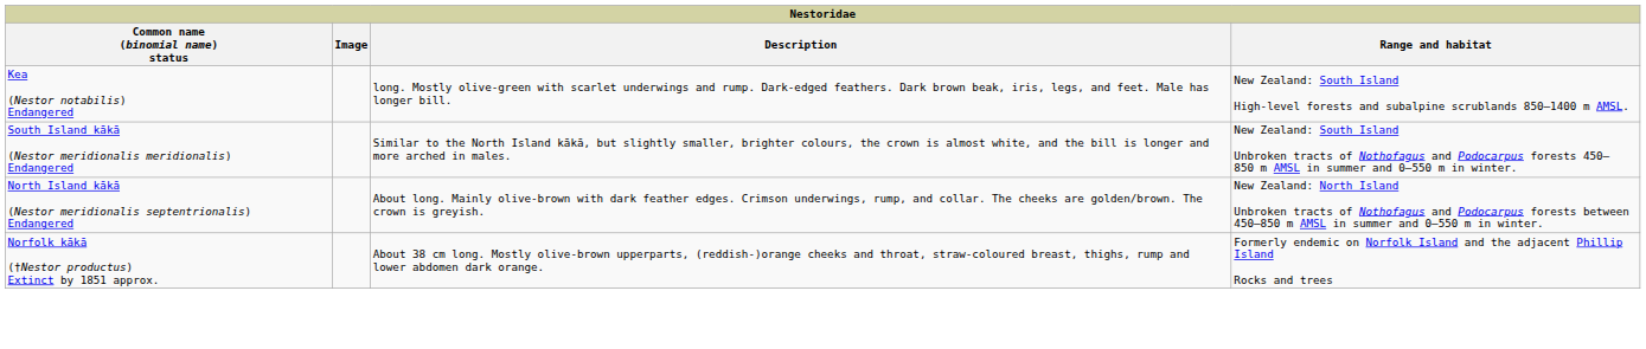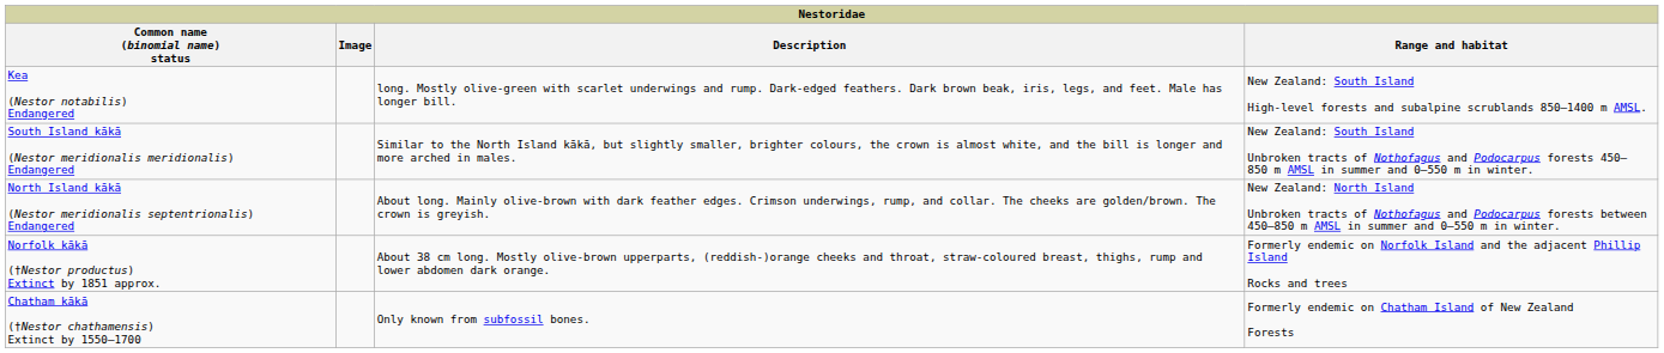+ row: Chatham kākā (†Nestor chathamensis) Extinct by 1550–1700 | Only known from subfossil bones. | Formerly endemic on Chatham Island of New Zealand Forests
